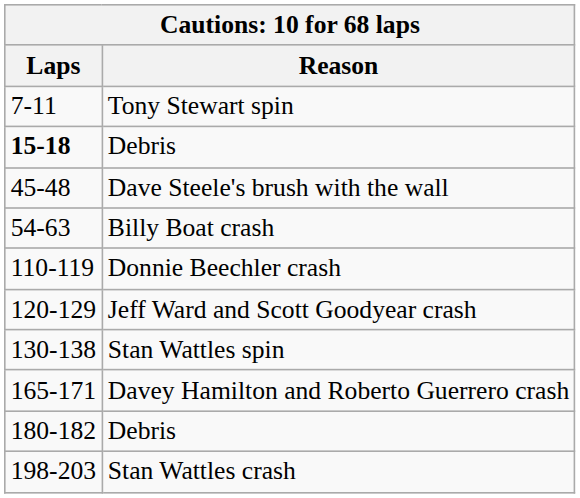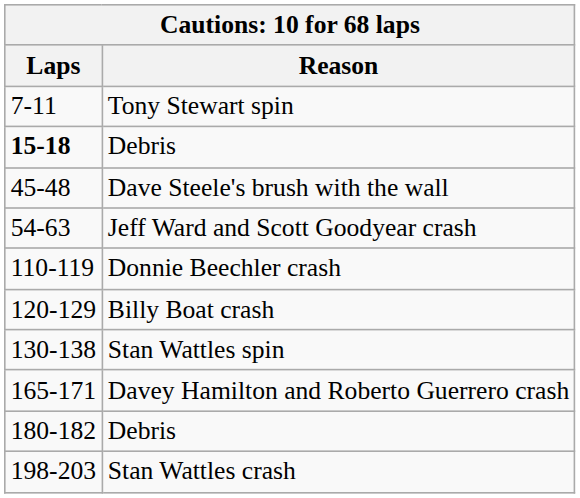row 6 | Reason: Billy Boat crash -> Jeff Ward and Scott Goodyear crash
row 8 | Reason: Jeff Ward and Scott Goodyear crash -> Billy Boat crash
